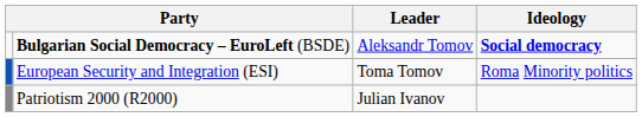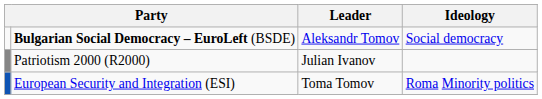Bulgarian Social Democracy – EuroLeft (BSDE) | Ideology: bold -> normal
rows swapped: European Security and Integration (ESI) <-> Patriotism 2000 (R2000)
